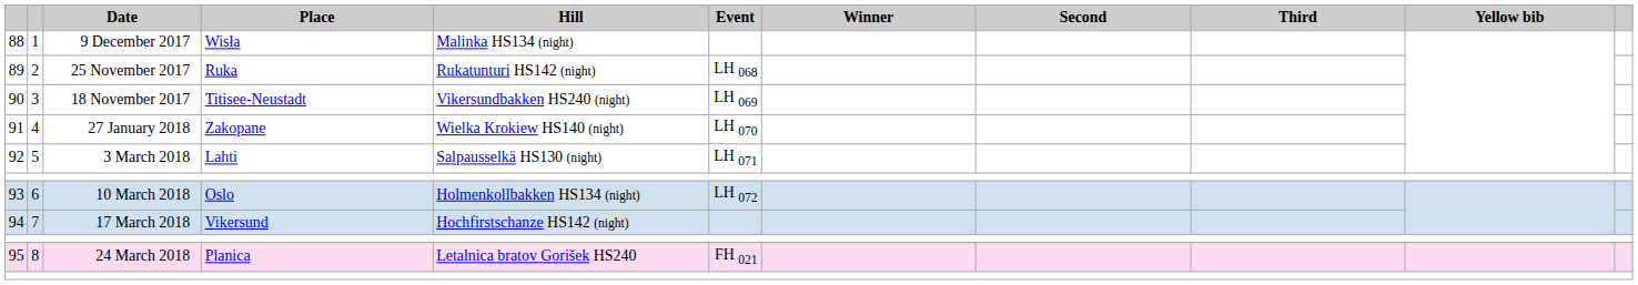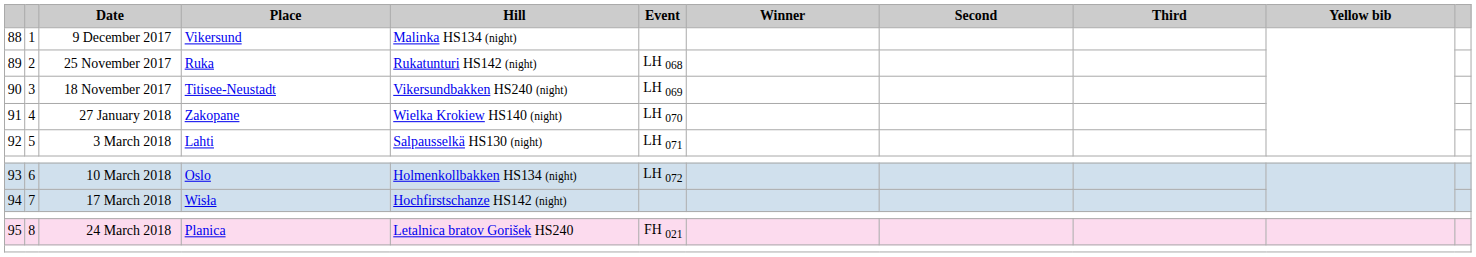88 | Place: Wisła -> Vikersund
94 | Place: Vikersund -> Wisła
